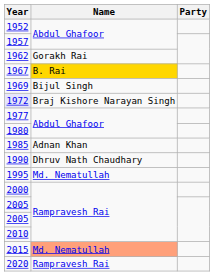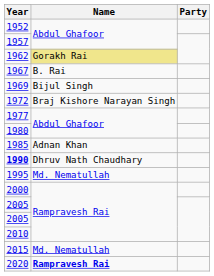1962 | Name: no background -> khaki background
1967 | Name: gold background -> no background
1972 | Year: lavender background -> no background
1990 | Year: normal -> bold
2015 | Name: lightsalmon background -> no background
2020 | Name: normal -> bold
